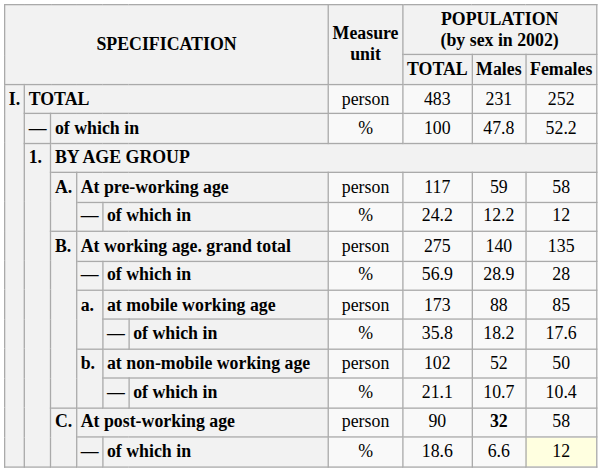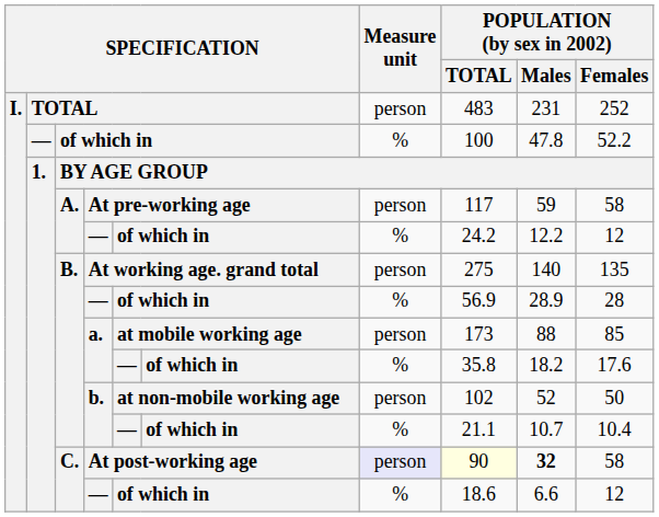At post-working age | Measure unit: no background -> lavender background
At post-working age | POPULATION (by sex in 2002) / TOTAL: no background -> lightyellow background
C. / — | POPULATION (by sex in 2002) / Females: lightyellow background -> no background
